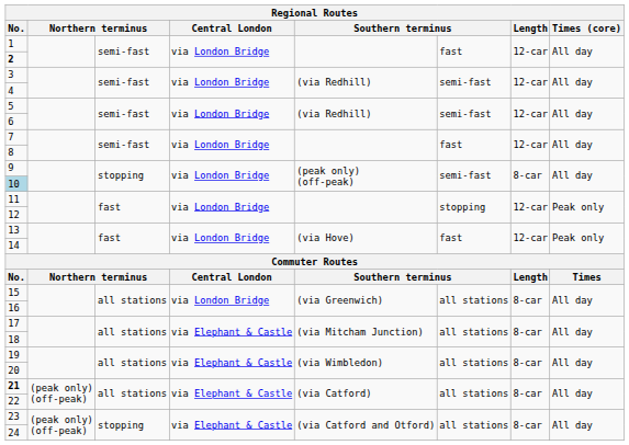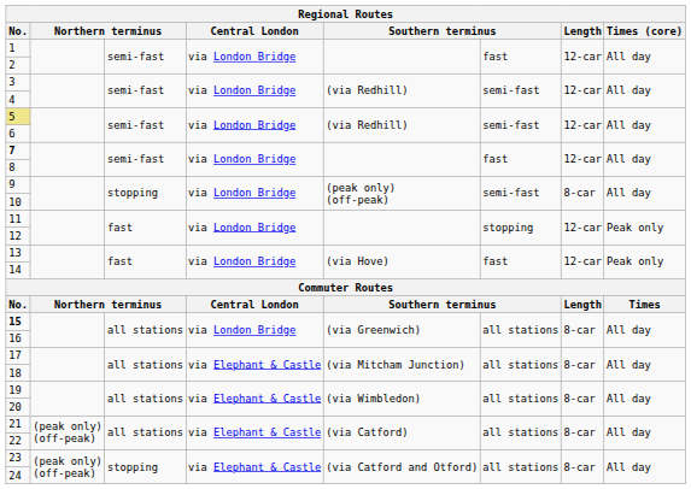2 | No.: bold -> normal
5 | No.: no background -> khaki background
7 | No.: normal -> bold
10 | No.: lightblue background -> no background
15 | No.: normal -> bold
21 | No.: bold -> normal
